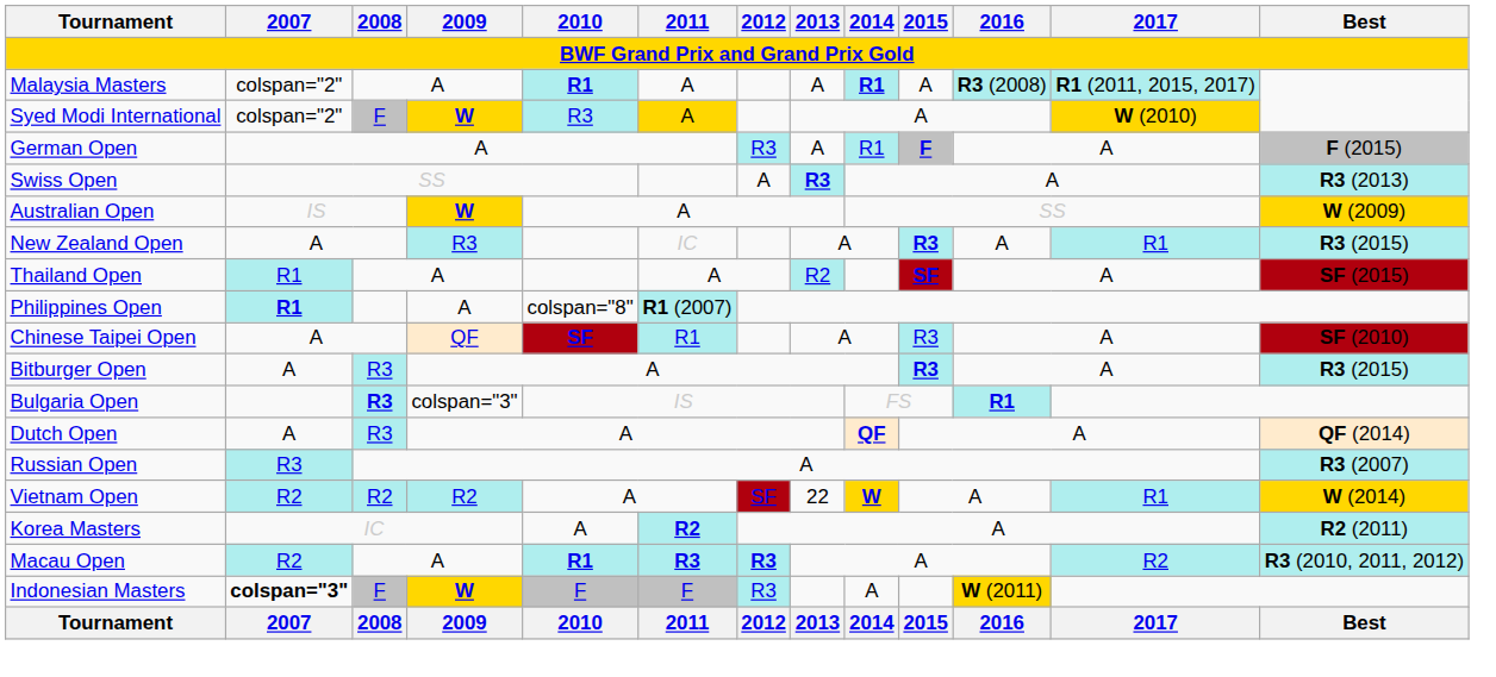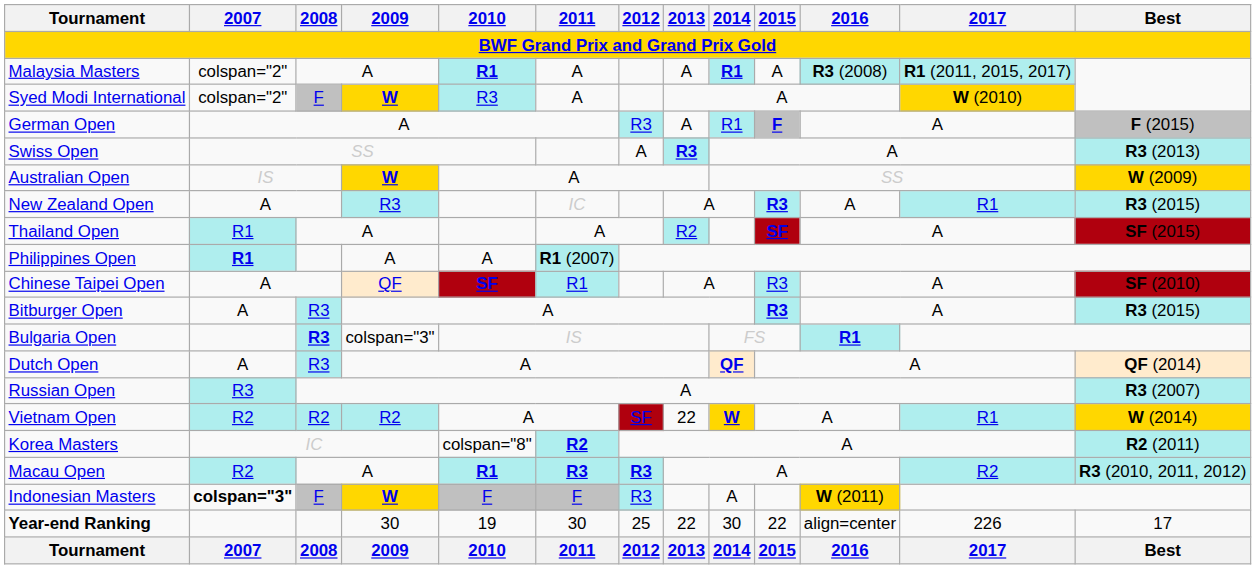Syed Modi International | 2011: gold background -> no background
Philippines Open | 2010: colspan="8" -> A
Korea Masters | 2010: A -> colspan="8"
+ row: Year-end Ranking | 30 | 19 | 30 | 25 | 22 | 30 | 22 | align=center | 226 | 17
